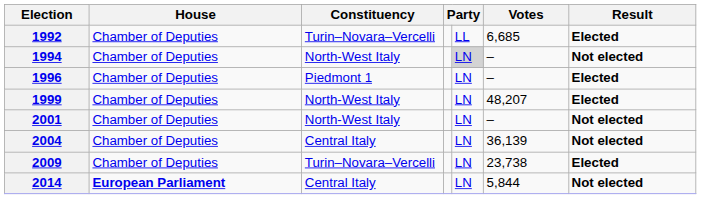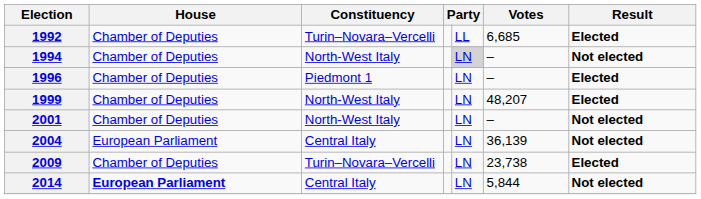2004 | House: Chamber of Deputies -> European Parliament
